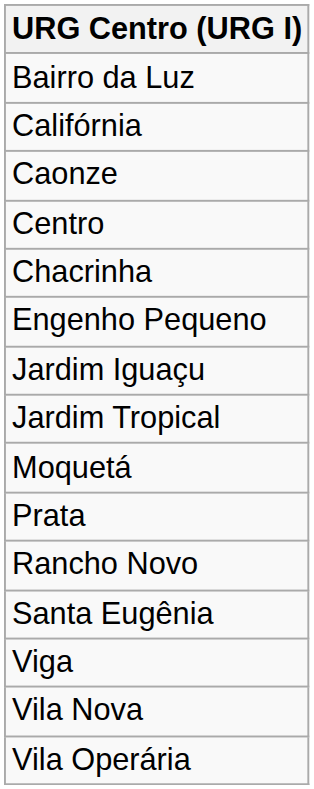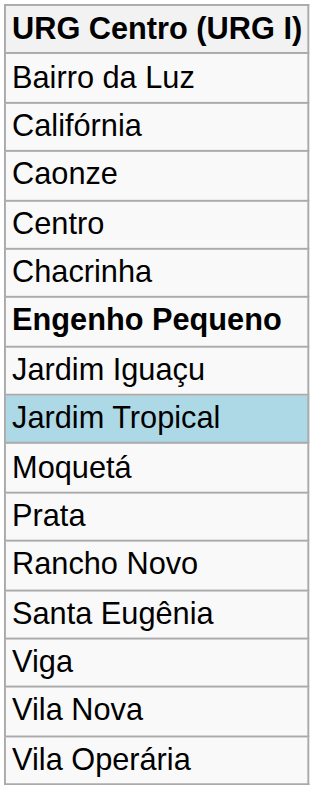row 7 | column 1: normal -> bold
row 9 | column 1: no background -> lightblue background
